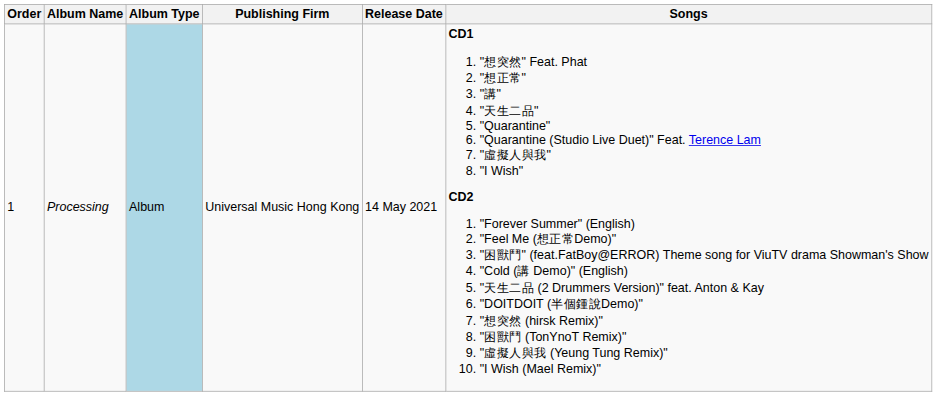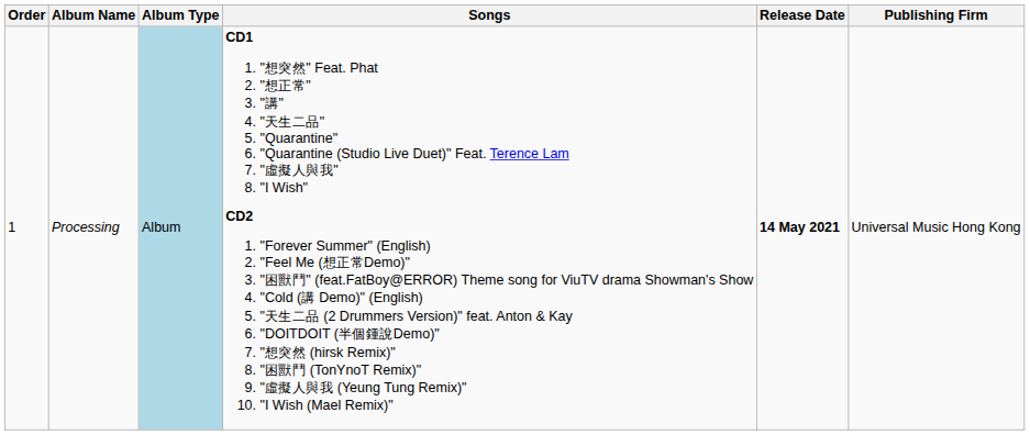columns swapped: Publishing Firm <-> Songs
Processing | Release Date: normal -> bold
